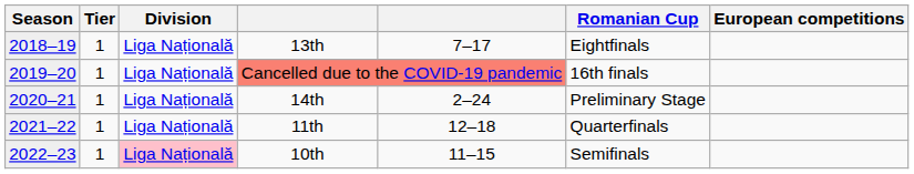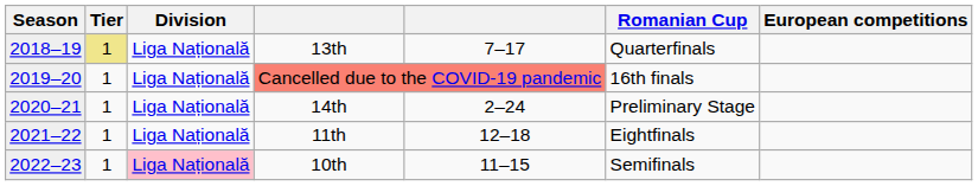13th | Tier: no background -> khaki background
13th | Romanian Cup: Eightfinals -> Quarterfinals
11th | Romanian Cup: Quarterfinals -> Eightfinals
